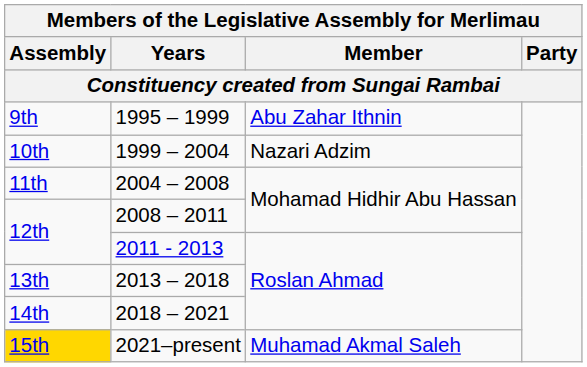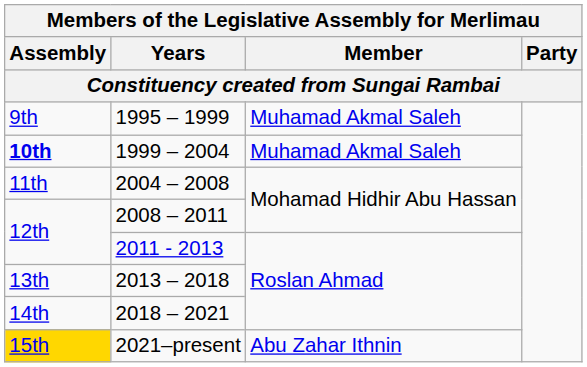1995 – 1999 | Member: Abu Zahar Ithnin -> Muhamad Akmal Saleh
1999 – 2004 | Assembly: normal -> bold
1999 – 2004 | Member: Nazari Adzim -> Muhamad Akmal Saleh
2021–present | Member: Muhamad Akmal Saleh -> Abu Zahar Ithnin
